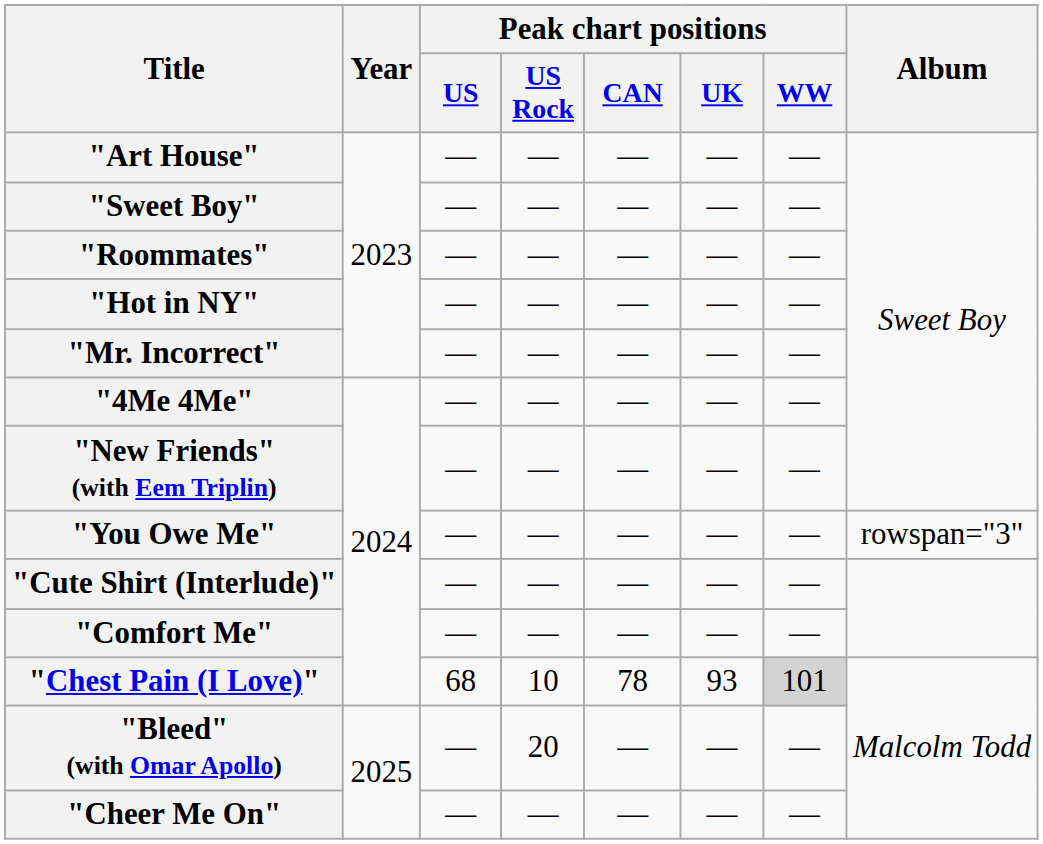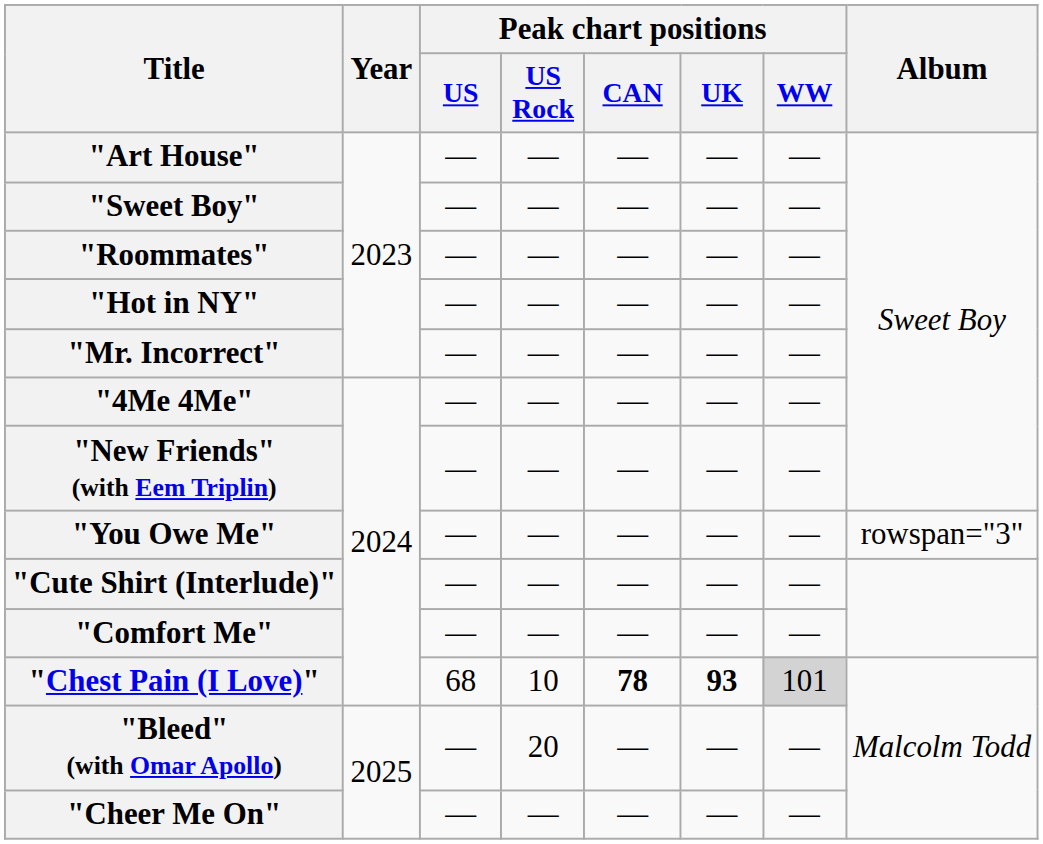"Chest Pain (I Love)" | Peak chart positions / CAN: normal -> bold
"Chest Pain (I Love)" | Peak chart positions / UK: normal -> bold
